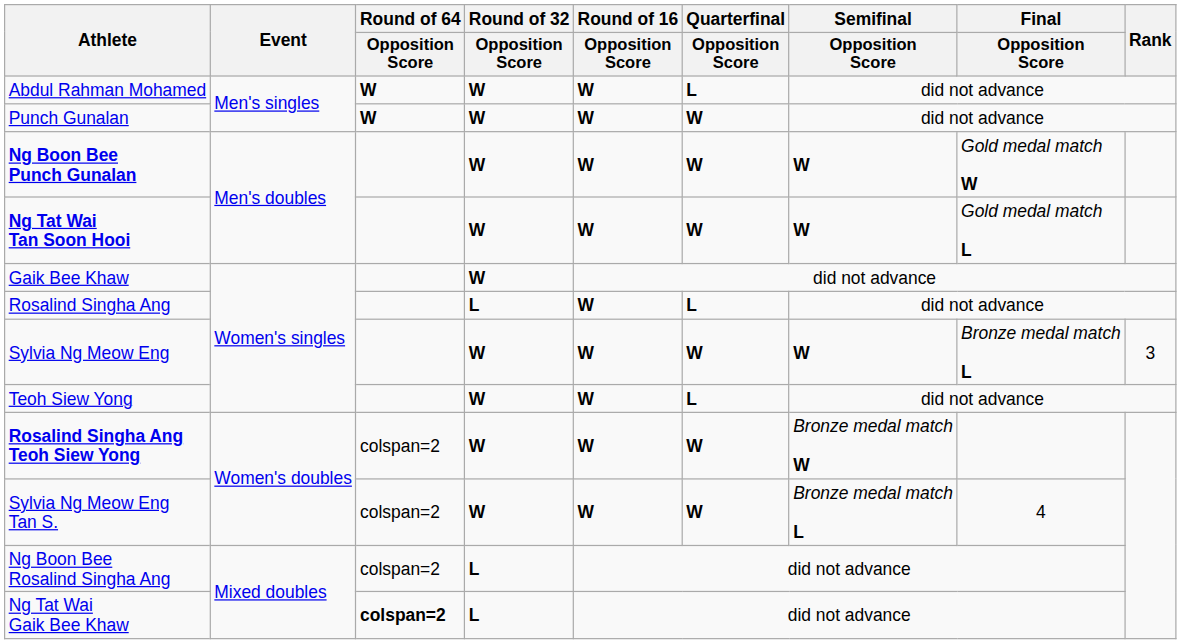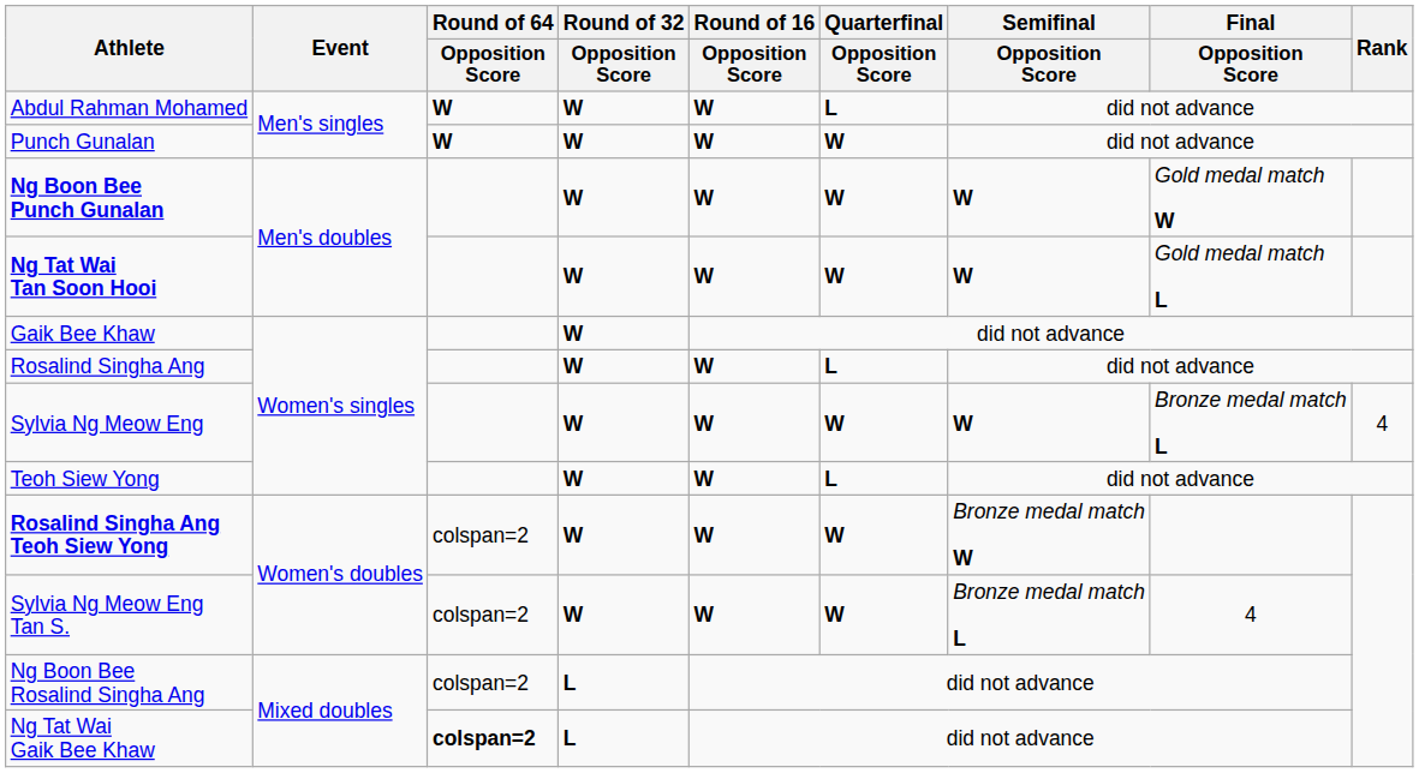Rosalind Singha Ang | Round of 32 / Opposition Score: L -> W
Sylvia Ng Meow Eng | Rank: 3 -> 4
